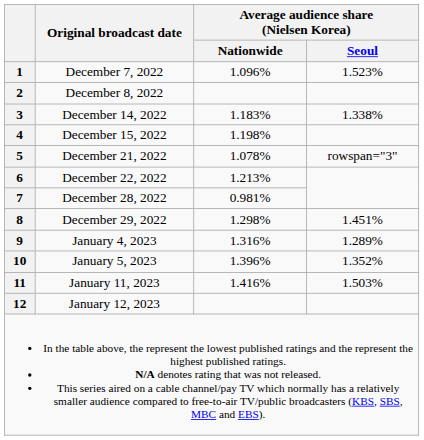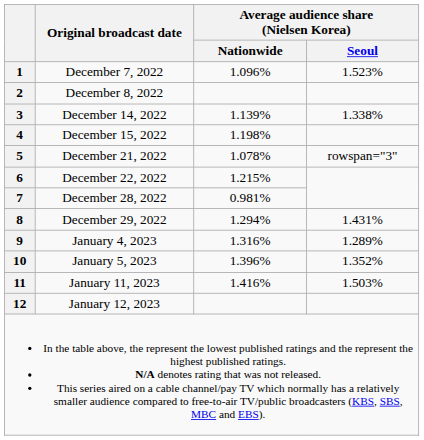3 | Average audience share (Nielsen Korea) / Nationwide: 1.183% -> 1.139%
6 | Average audience share (Nielsen Korea) / Nationwide: 1.213% -> 1.215%
8 | Average audience share (Nielsen Korea) / Nationwide: 1.298% -> 1.294%
8 | Average audience share (Nielsen Korea) / Seoul: 1.451% -> 1.431%
